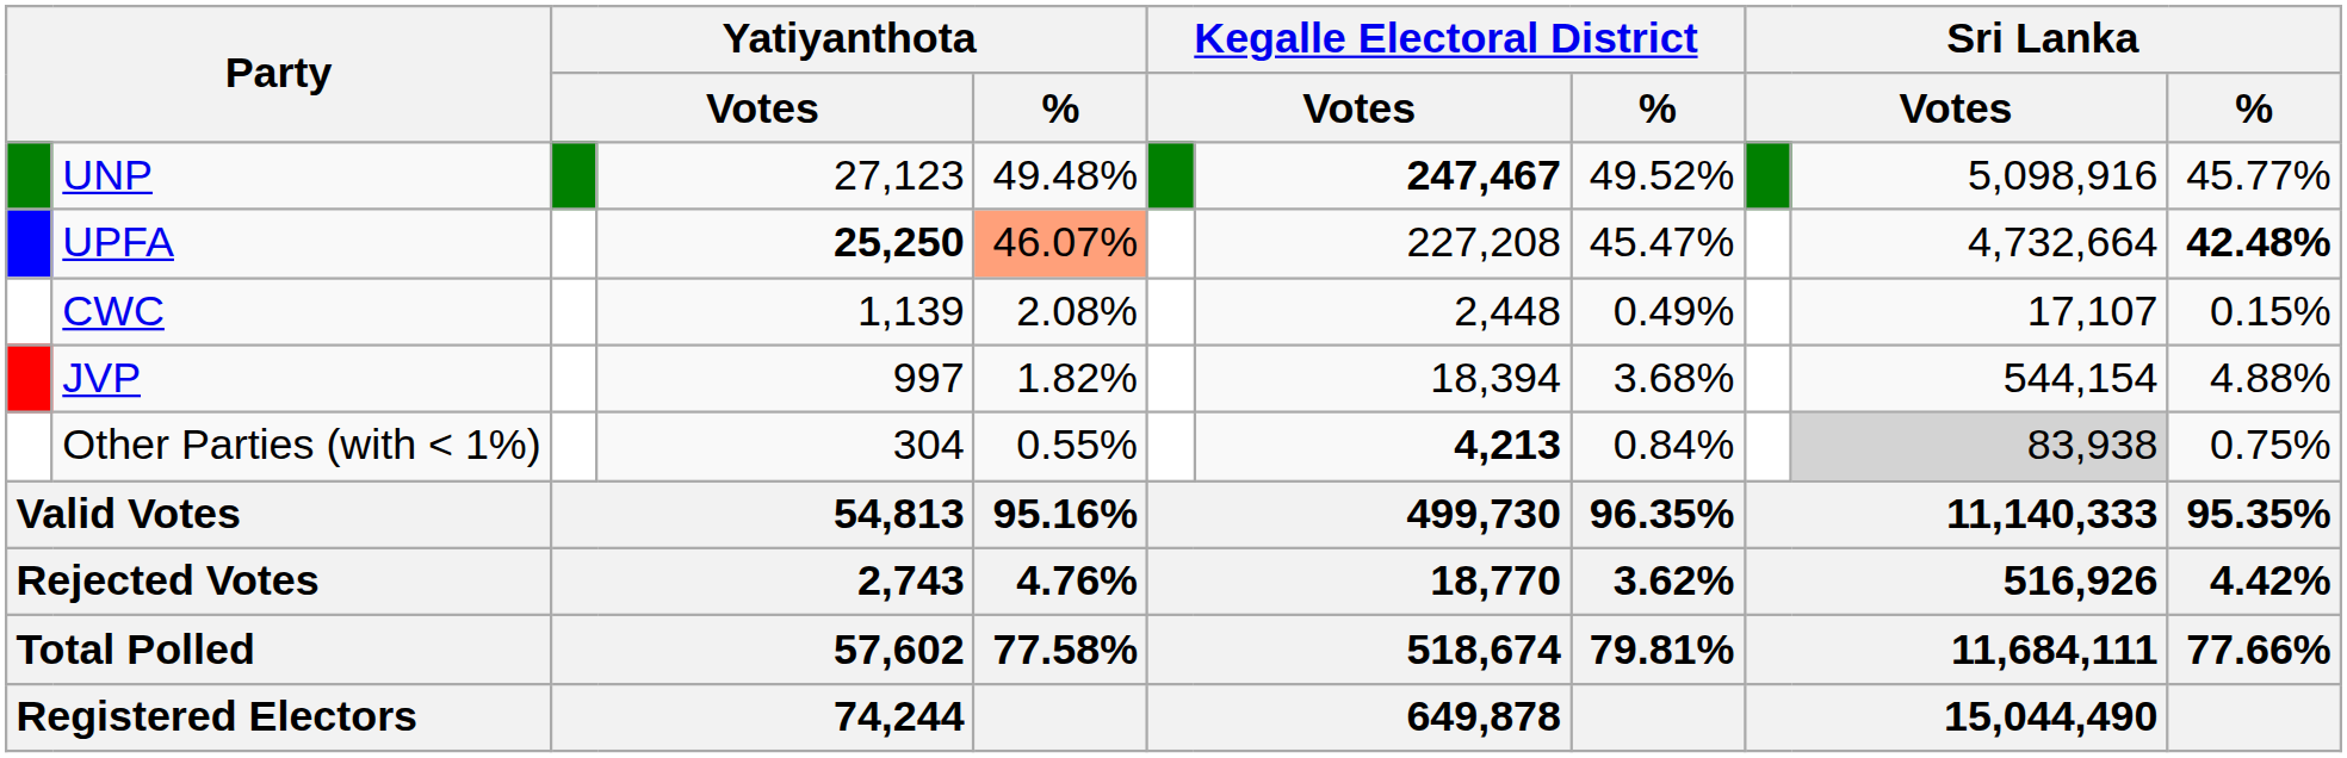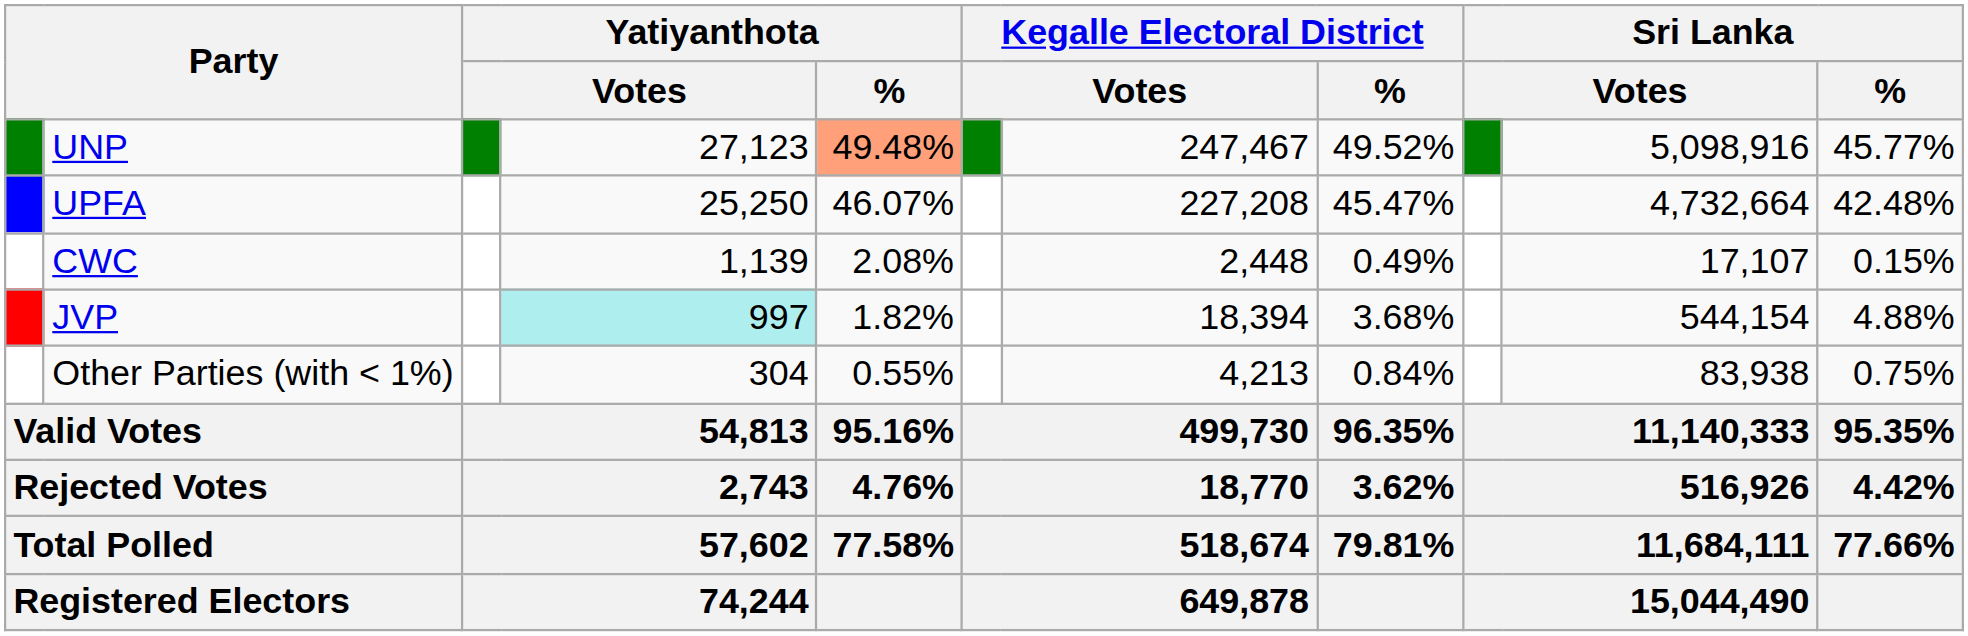UNP | Yatiyanthota / %: no background -> lightsalmon background
UNP | column 7: bold -> normal
UPFA | column 4: bold -> normal
UPFA | Yatiyanthota / %: lightsalmon background -> no background
UPFA | Sri Lanka / %: bold -> normal
JVP | column 4: no background -> paleturquoise background
Other Parties (with < 1%) | column 7: bold -> normal
Other Parties (with < 1%) | column 10: lightgrey background -> no background
